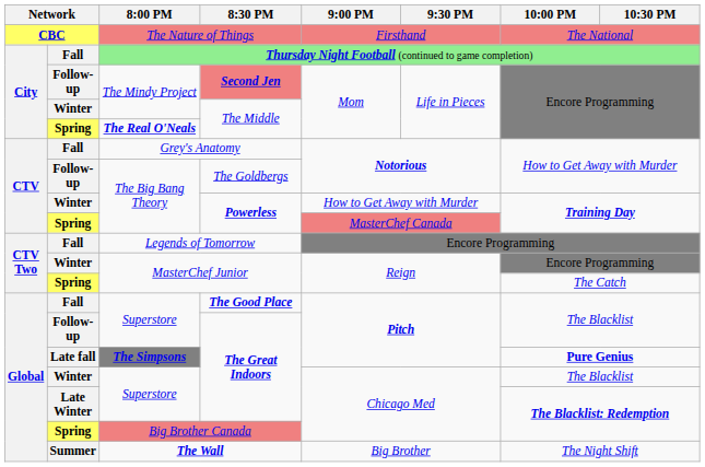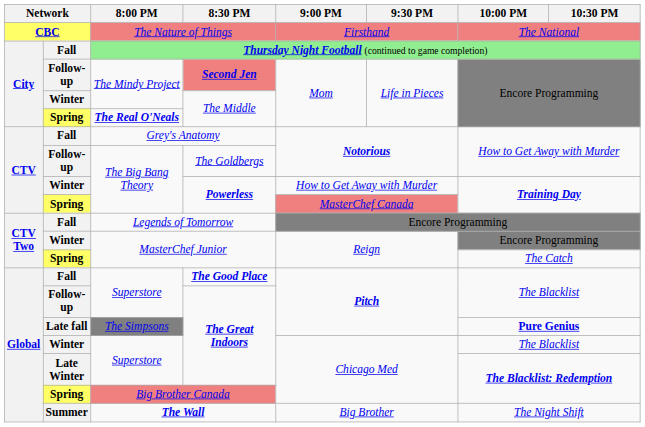Late fall / The Great Indoors | 8:00 PM: bold -> normal
